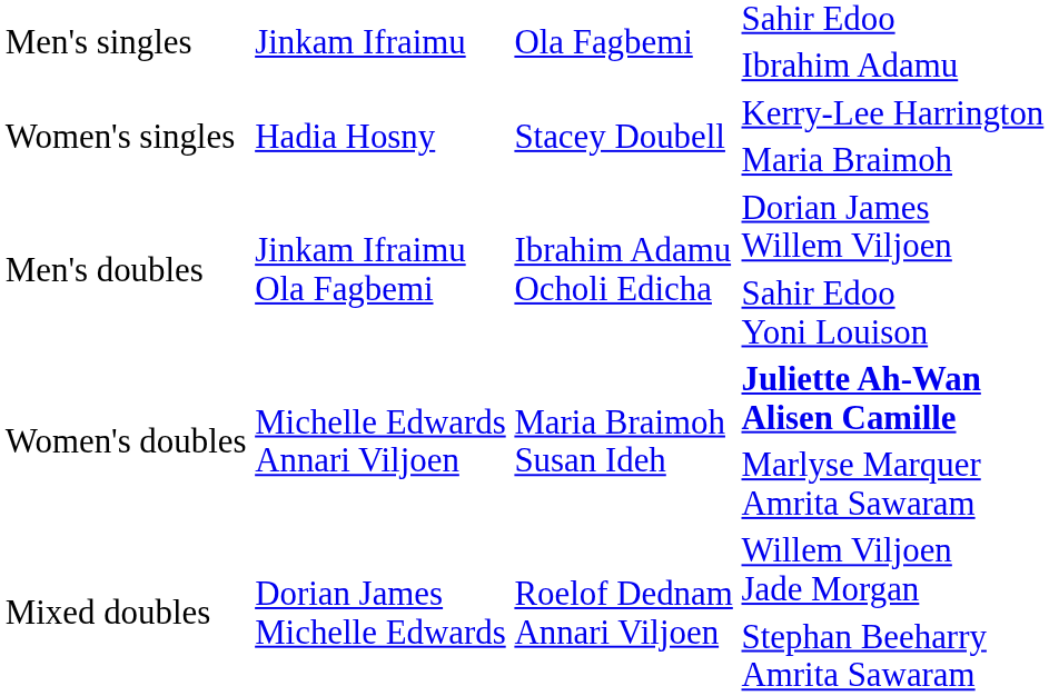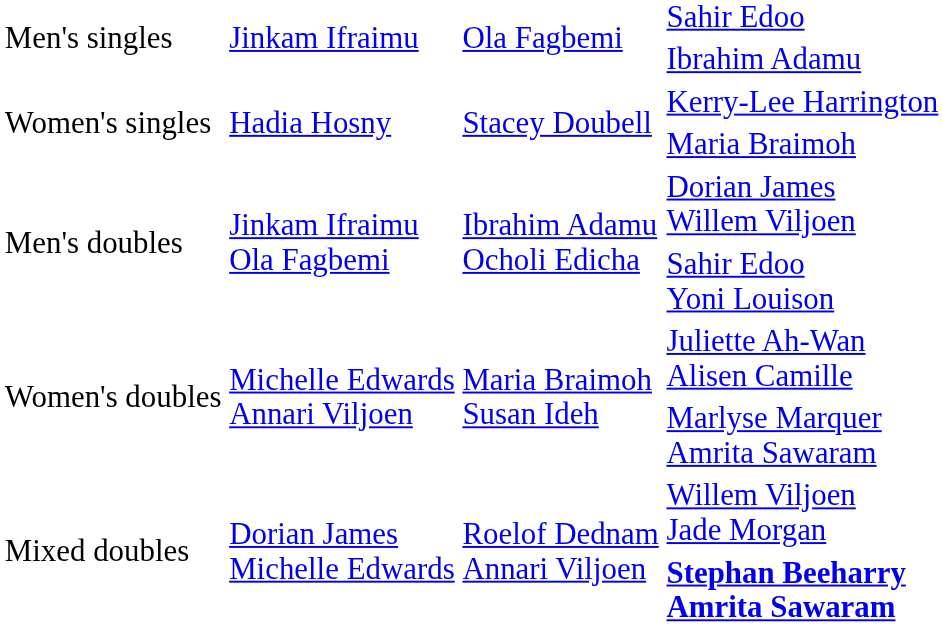Juliette Ah-Wan Alisen Camille | column 4: bold -> normal
Stephan Beeharry Amrita Sawaram | column 4: normal -> bold
